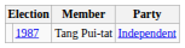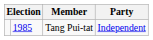Tang Pui-tat | column 2: 1987 -> 1985
